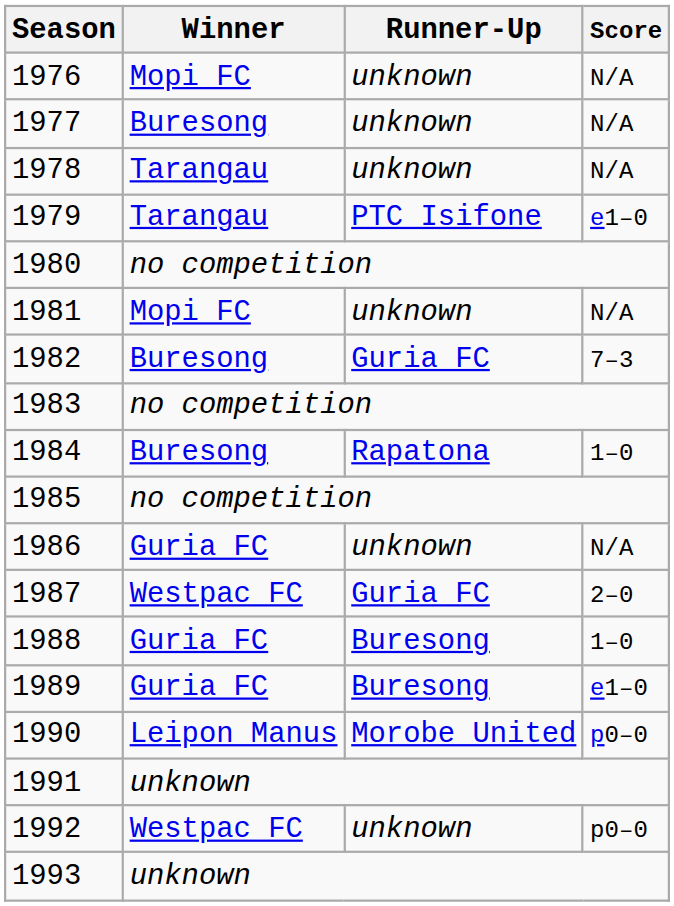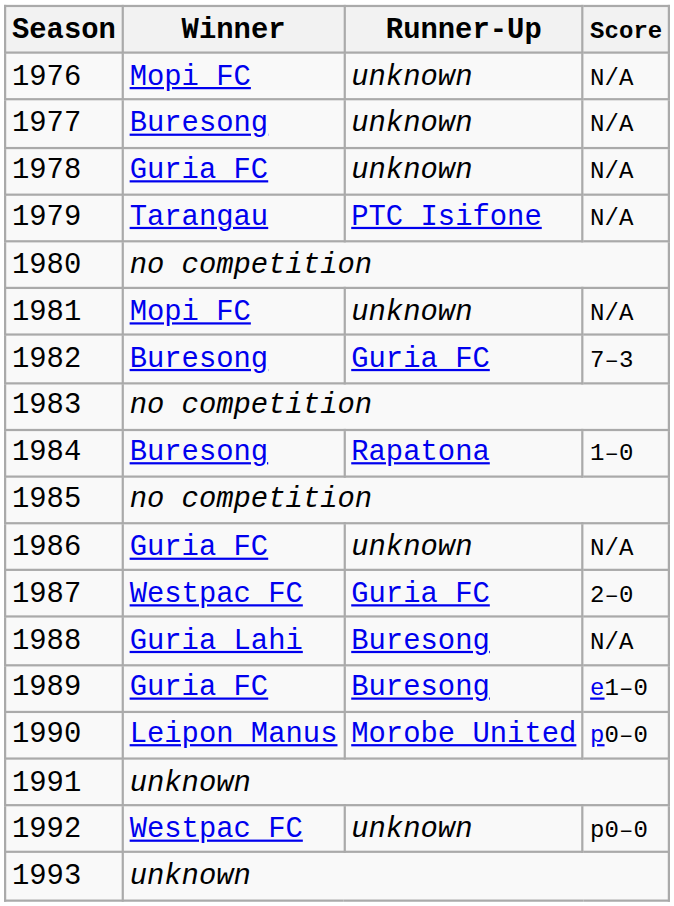1978 | Winner: Tarangau -> Guria FC
1979 | Score: e1–0 -> N/A
1988 | Winner: Guria FC -> Guria Lahi
1988 | Score: 1–0 -> N/A
